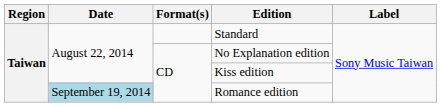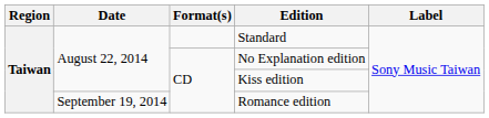Romance edition | Date: lightblue background -> no background
